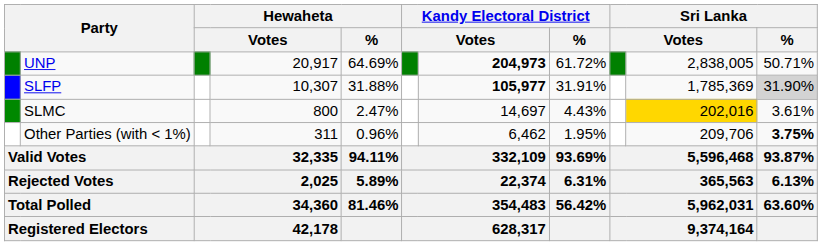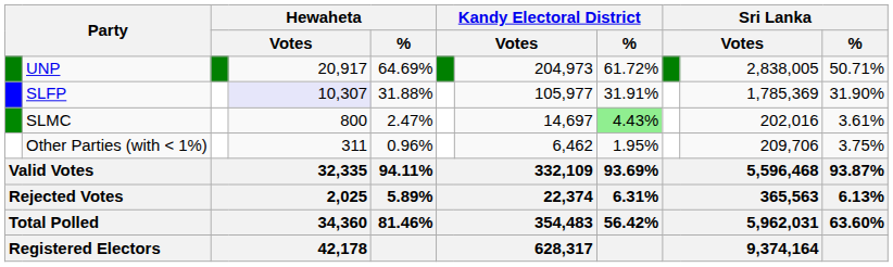UNP | column 7: bold -> normal
SLFP | column 4: no background -> lavender background
SLFP | column 7: bold -> normal
SLFP | Sri Lanka / %: lightgrey background -> no background
SLMC | Kandy Electoral District / %: no background -> lightgreen background
SLMC | column 10: gold background -> no background
Other Parties (with < 1%) | Sri Lanka / %: bold -> normal
